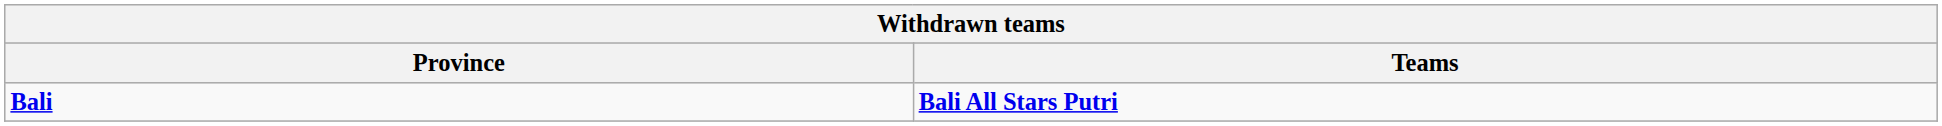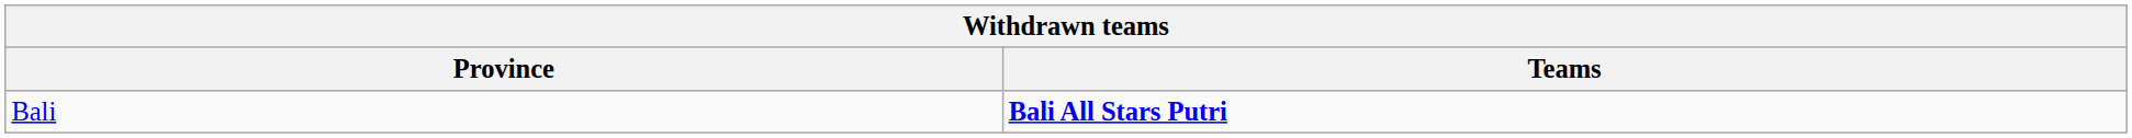row 3 | Province: bold -> normal
